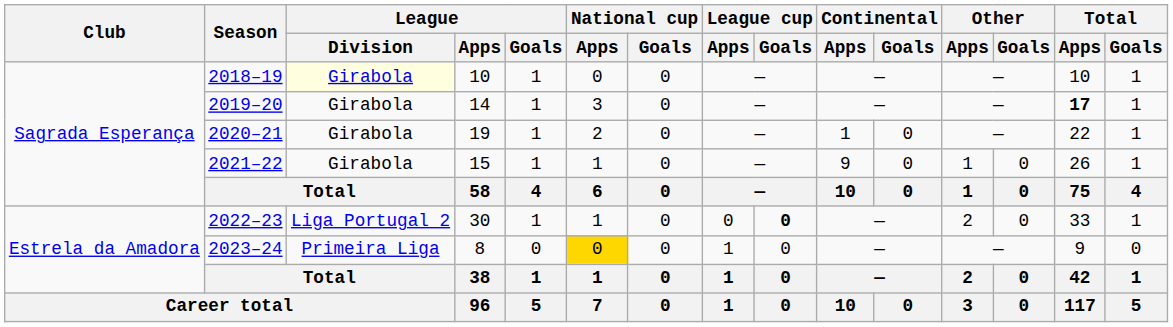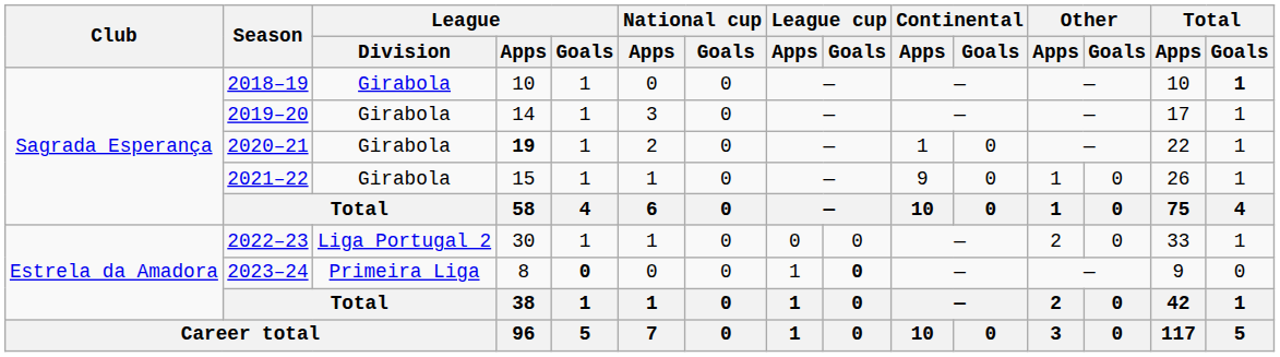2018–19 | League / Division: lightyellow background -> no background
2018–19 | Total / Goals: normal -> bold
2019–20 | Total / Apps: bold -> normal
2020–21 | League / Apps: normal -> bold
2022–23 | League cup / Goals: bold -> normal
2023–24 | League / Goals: normal -> bold
2023–24 | National cup / Apps: gold background -> no background
2023–24 | League cup / Goals: normal -> bold
